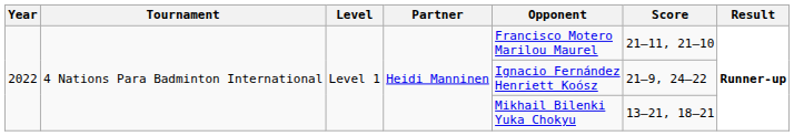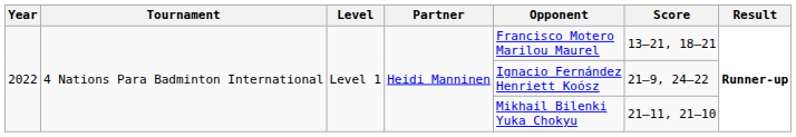row 2 | Score: 21–11, 21–10 -> 13–21, 18–21
row 4 | Score: 13–21, 18–21 -> 21–11, 21–10
